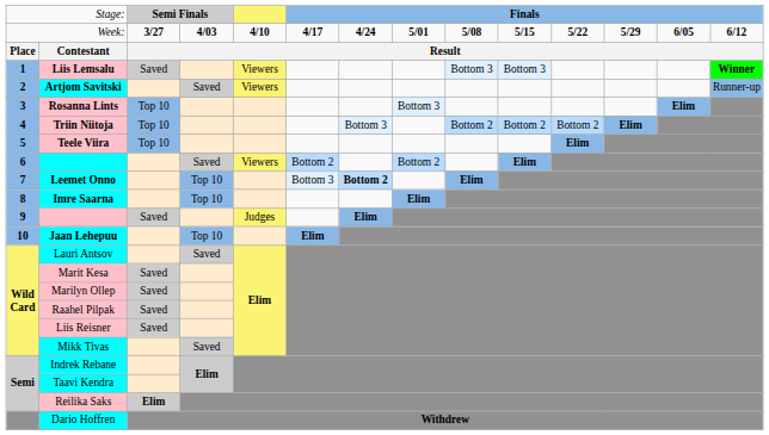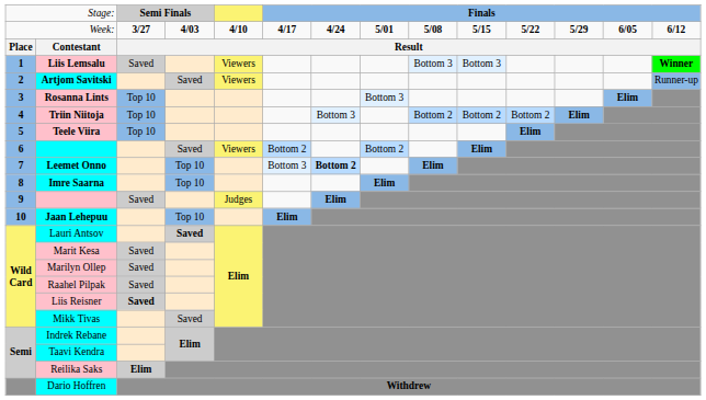Lauri Antsov | column 4: normal -> bold
Liis Reisner | column 3: normal -> bold
